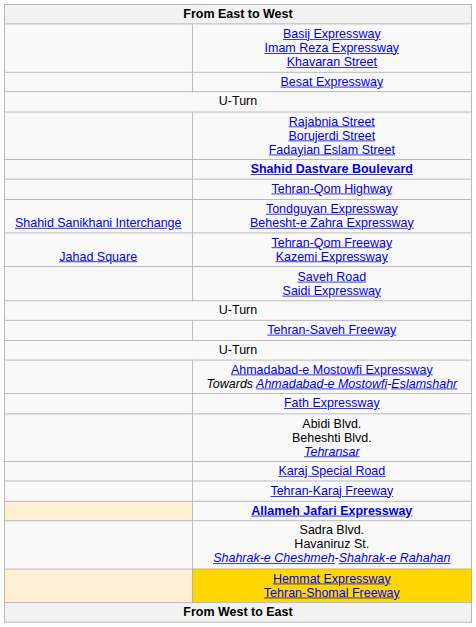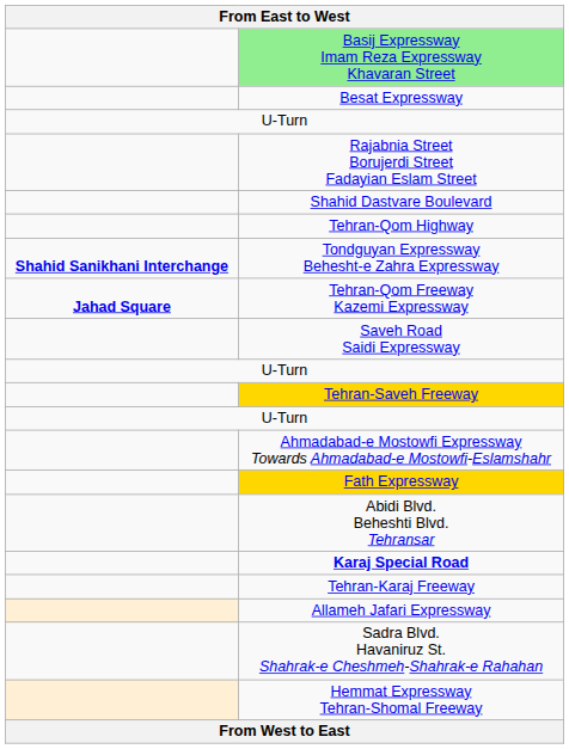Basij Expressway Imam Reza Expressway Khavaran Street | column 2: no background -> lightgreen background
Shahid Dastvare Boulevard | column 2: bold -> normal
Tondguyan Expressway Behesht-e Zahra Expressway | column 1: normal -> bold
Tehran-Qom Freeway Kazemi Expressway | column 1: normal -> bold
Tehran-Saveh Freeway | column 2: no background -> gold background
Fath Expressway | column 2: no background -> gold background
Karaj Special Road | column 2: normal -> bold
Allameh Jafari Expressway | column 2: bold -> normal
Hemmat Expressway Tehran-Shomal Freeway | column 2: gold background -> no background
